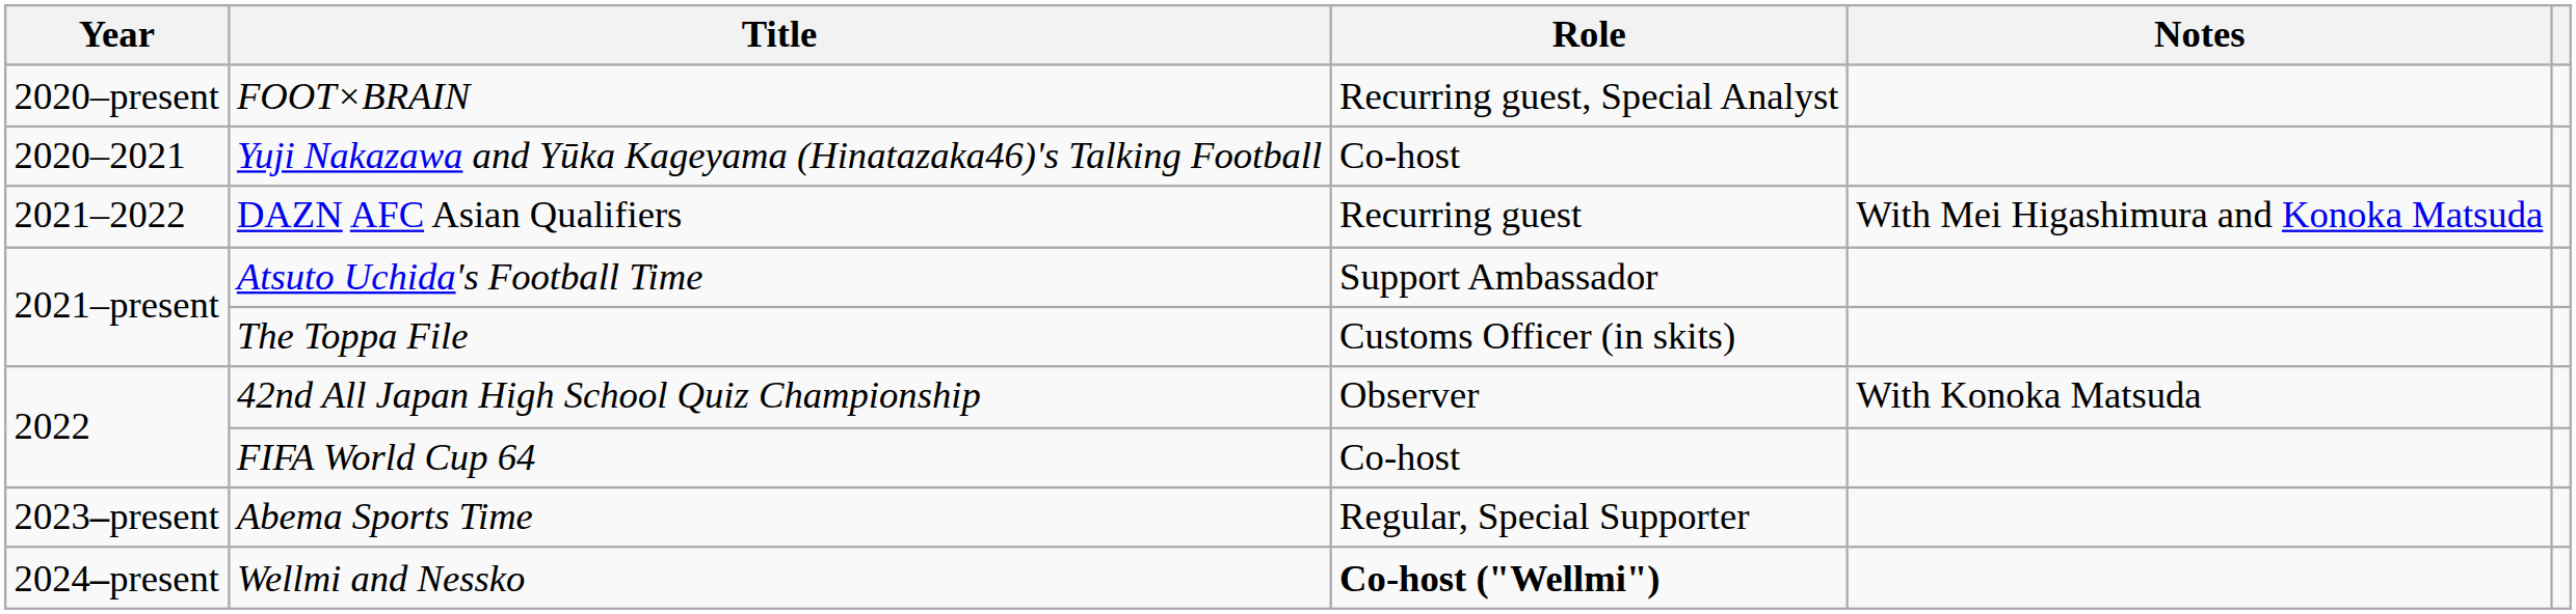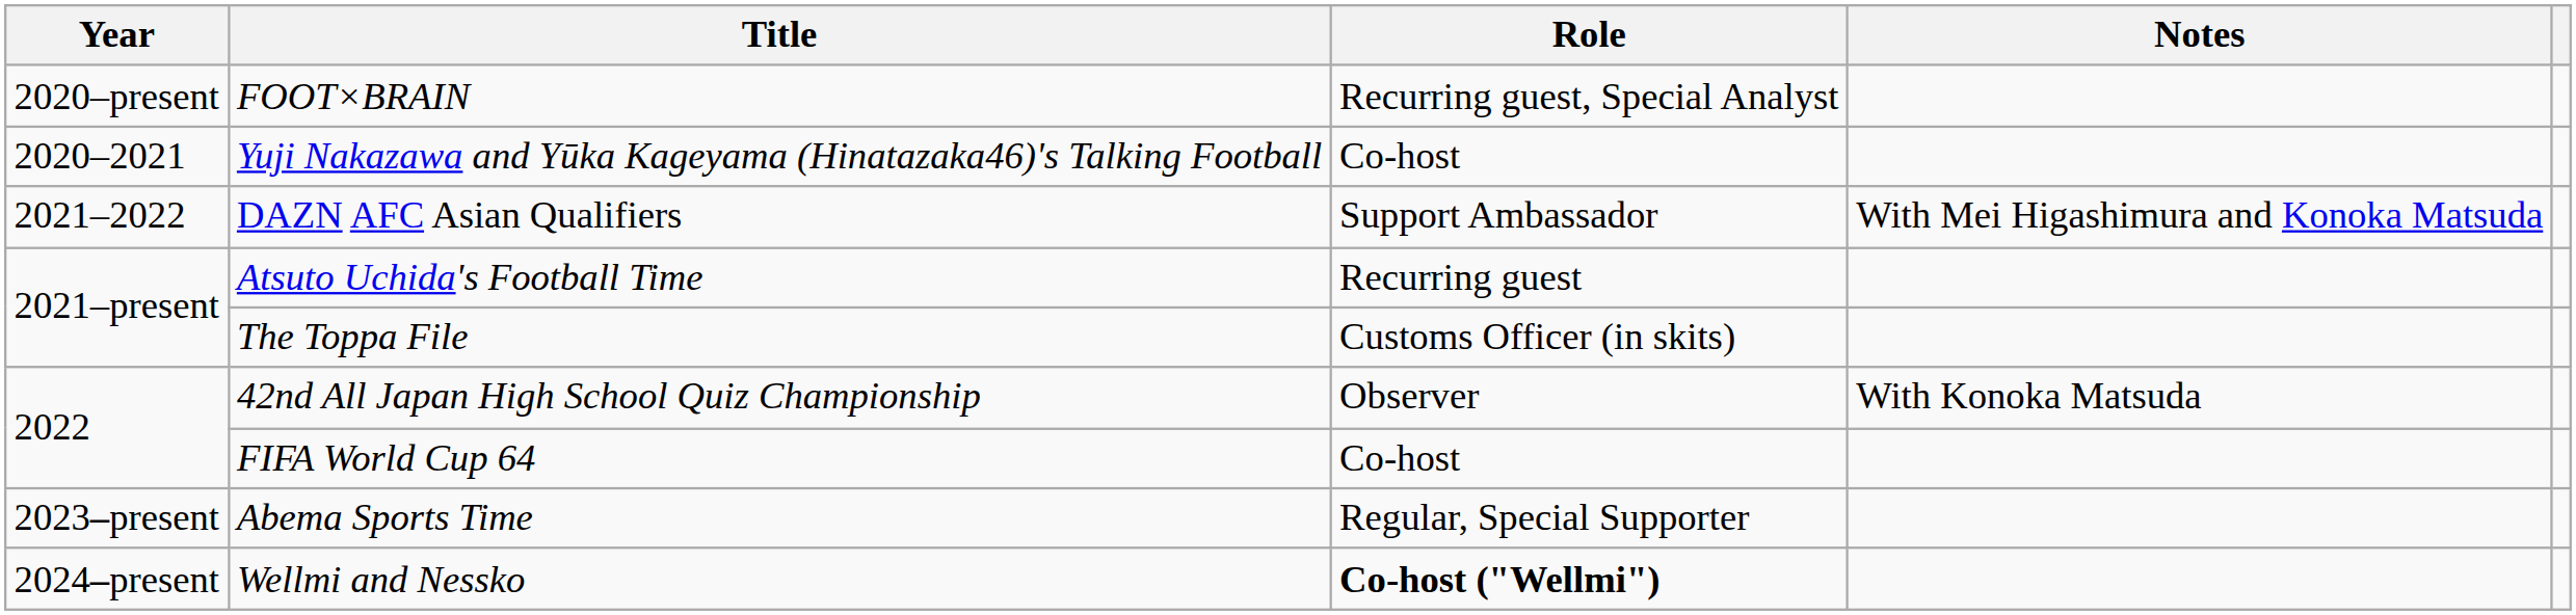DAZN AFC Asian Qualifiers | Role: Recurring guest -> Support Ambassador
Atsuto Uchida's Football Time | Role: Support Ambassador -> Recurring guest
